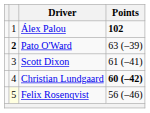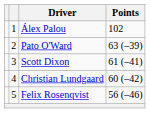Álex Palou | Points: bold -> normal
Pato O'Ward | column 2: bold -> normal
Christian Lundgaard | Points: bold -> normal
Felix Rosenqvist | column 2: lightyellow background -> no background
